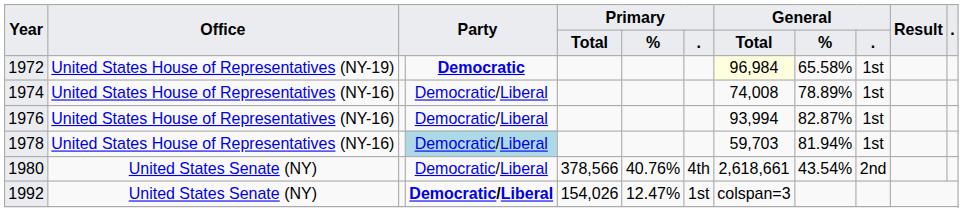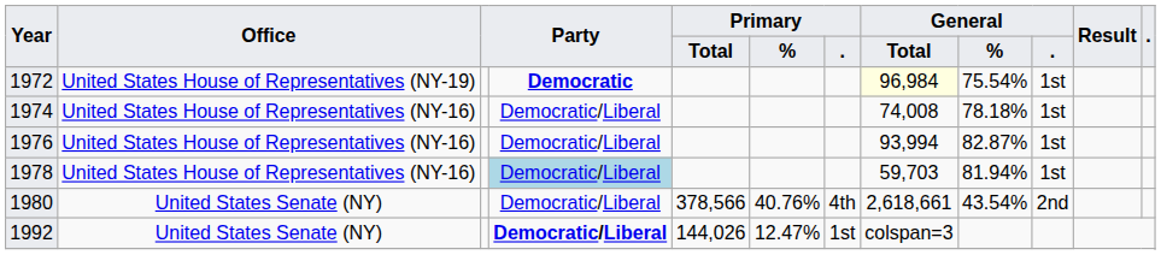1972 | General / %: 65.58% -> 75.54%
1974 | General / %: 78.89% -> 78.18%
1992 | Primary / Total: 154,026 -> 144,026
